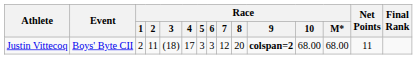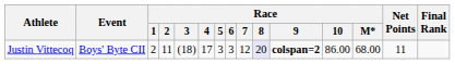Justin Vittecoq | Race / 8: no background -> lavender background
Justin Vittecoq | Race / 10: 68.00 -> 86.00
